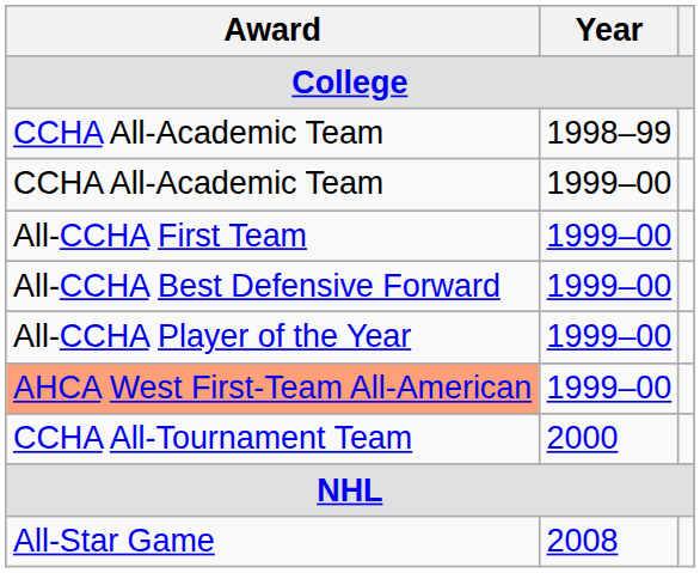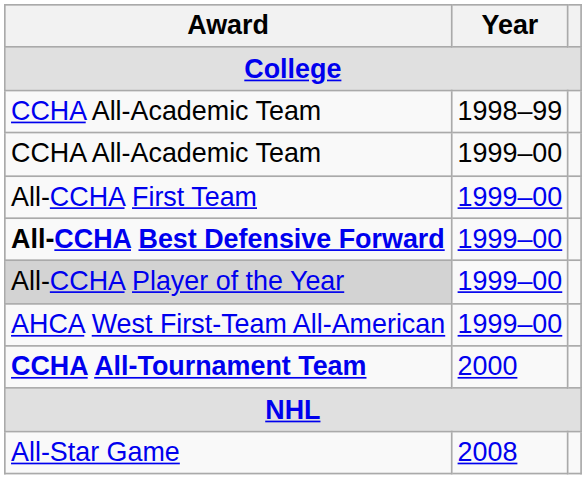All-CCHA Best Defensive Forward | Award: normal -> bold
All-CCHA Player of the Year | Award: no background -> lightgrey background
AHCA West First-Team All-American | Award: lightsalmon background -> no background
CCHA All-Tournament Team | Award: normal -> bold
